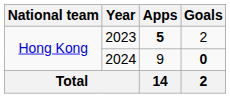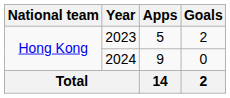2023 | Apps: bold -> normal
2024 | Goals: bold -> normal
